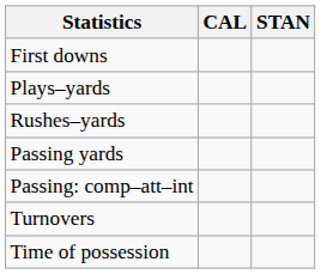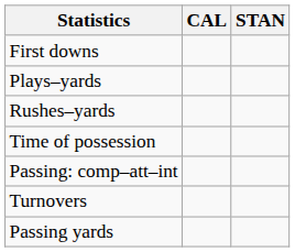rows swapped: Passing yards <-> Time of possession
